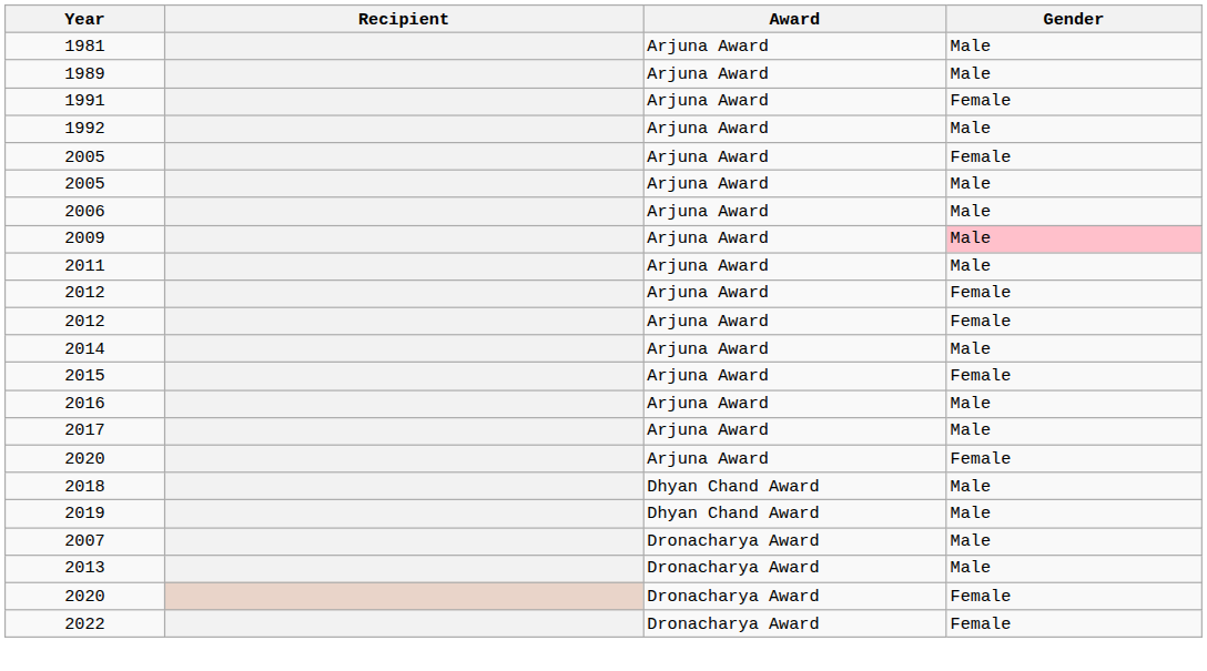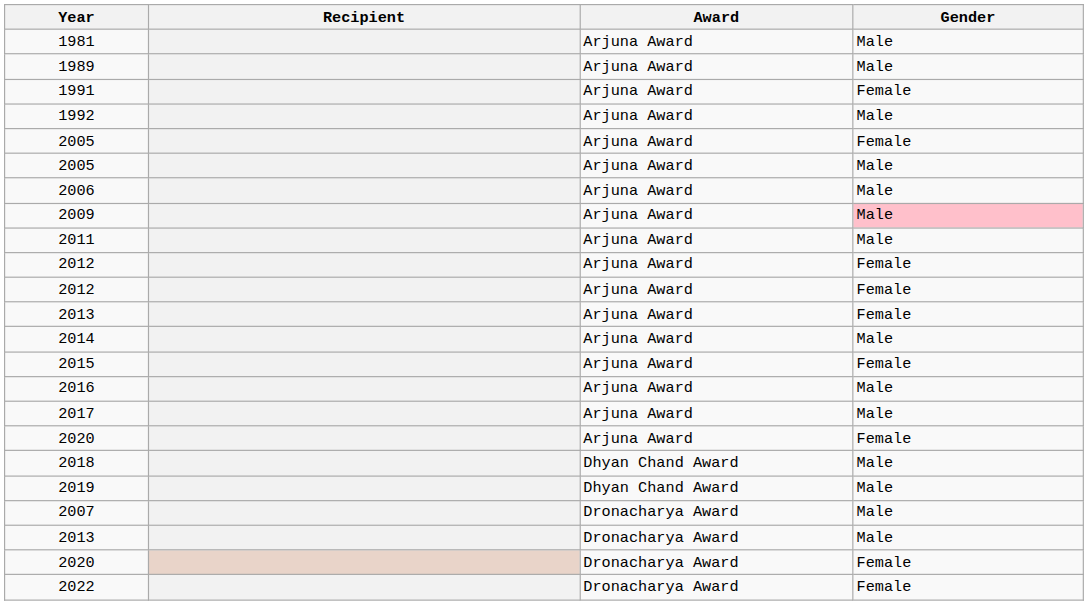+ row: 2013 | Arjuna Award | Female
